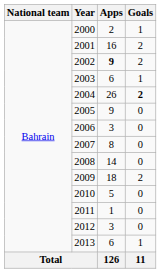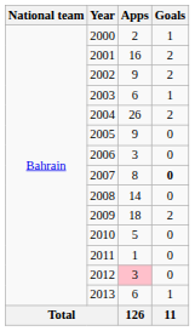2002 | Apps: bold -> normal
2004 | Goals: bold -> normal
2007 | Goals: normal -> bold
2012 | Apps: no background -> pink background
